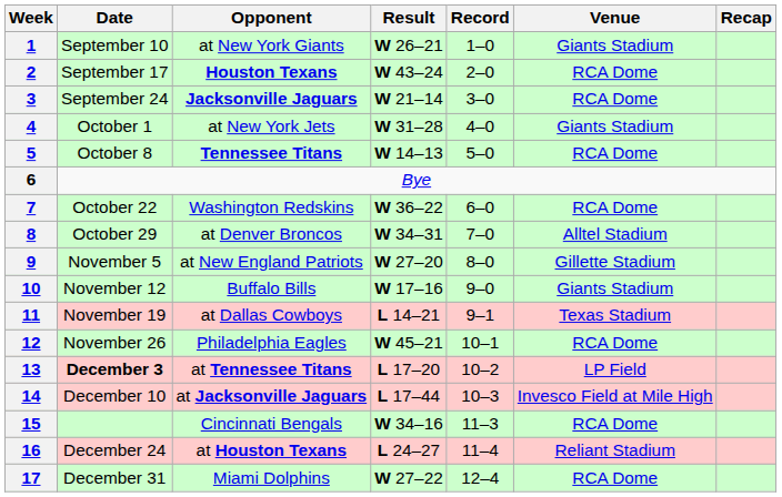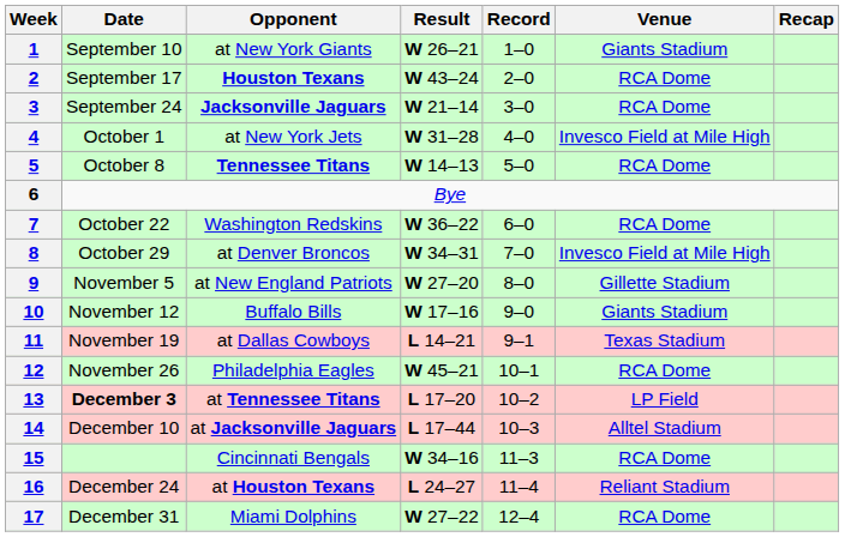4 | Venue: Giants Stadium -> Invesco Field at Mile High
8 | Venue: Alltel Stadium -> Invesco Field at Mile High
14 | Venue: Invesco Field at Mile High -> Alltel Stadium
